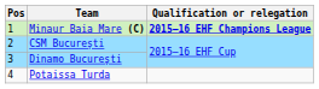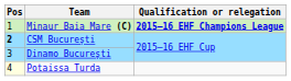CSM București | Pos: normal -> bold
Potaissa Turda | Pos: no background -> lightyellow background
